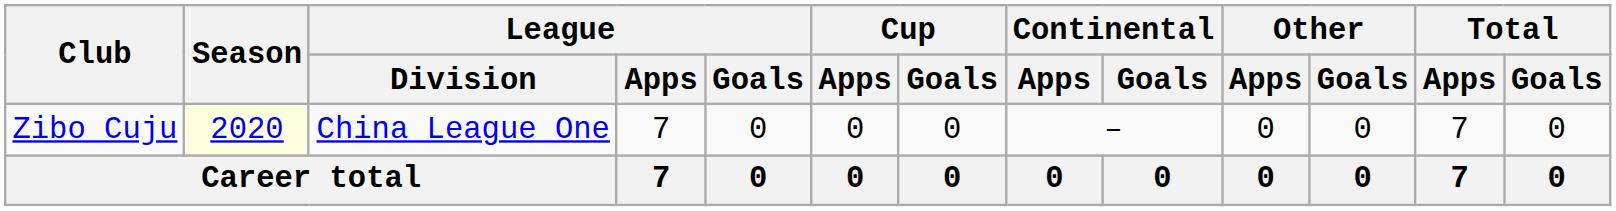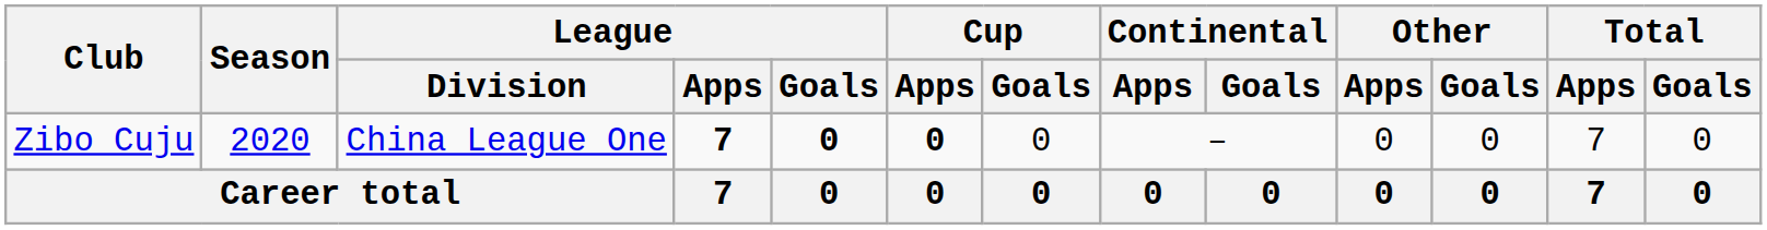Zibo Cuju | Season: lightyellow background -> no background
Zibo Cuju | League / Apps: normal -> bold
Zibo Cuju | League / Goals: normal -> bold
Zibo Cuju | Cup / Apps: normal -> bold
